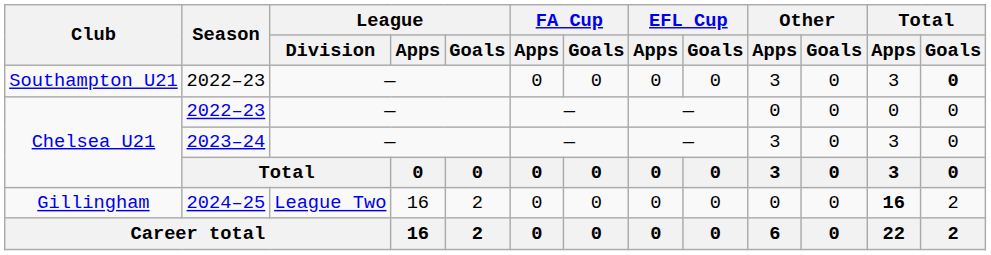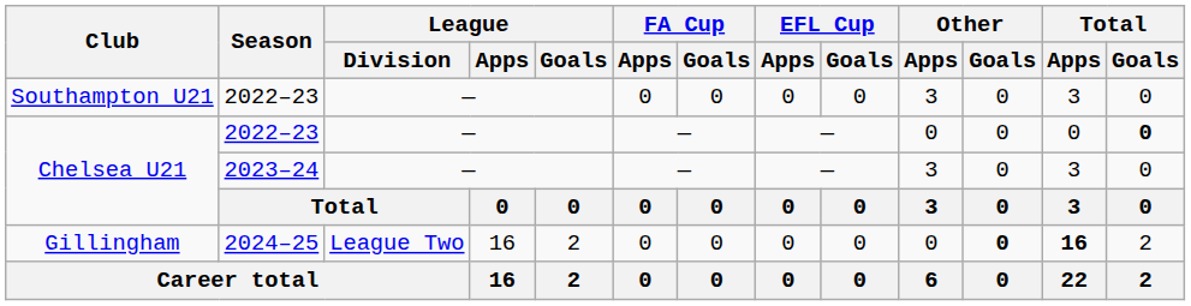Southampton U21 | Total / Goals: bold -> normal
Chelsea U21 / 2022–23 | Total / Goals: normal -> bold
Gillingham | Other / Goals: normal -> bold
